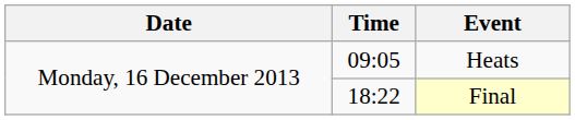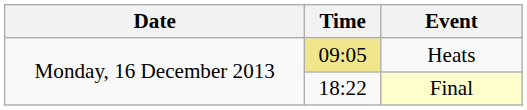Heats | Time: no background -> khaki background
